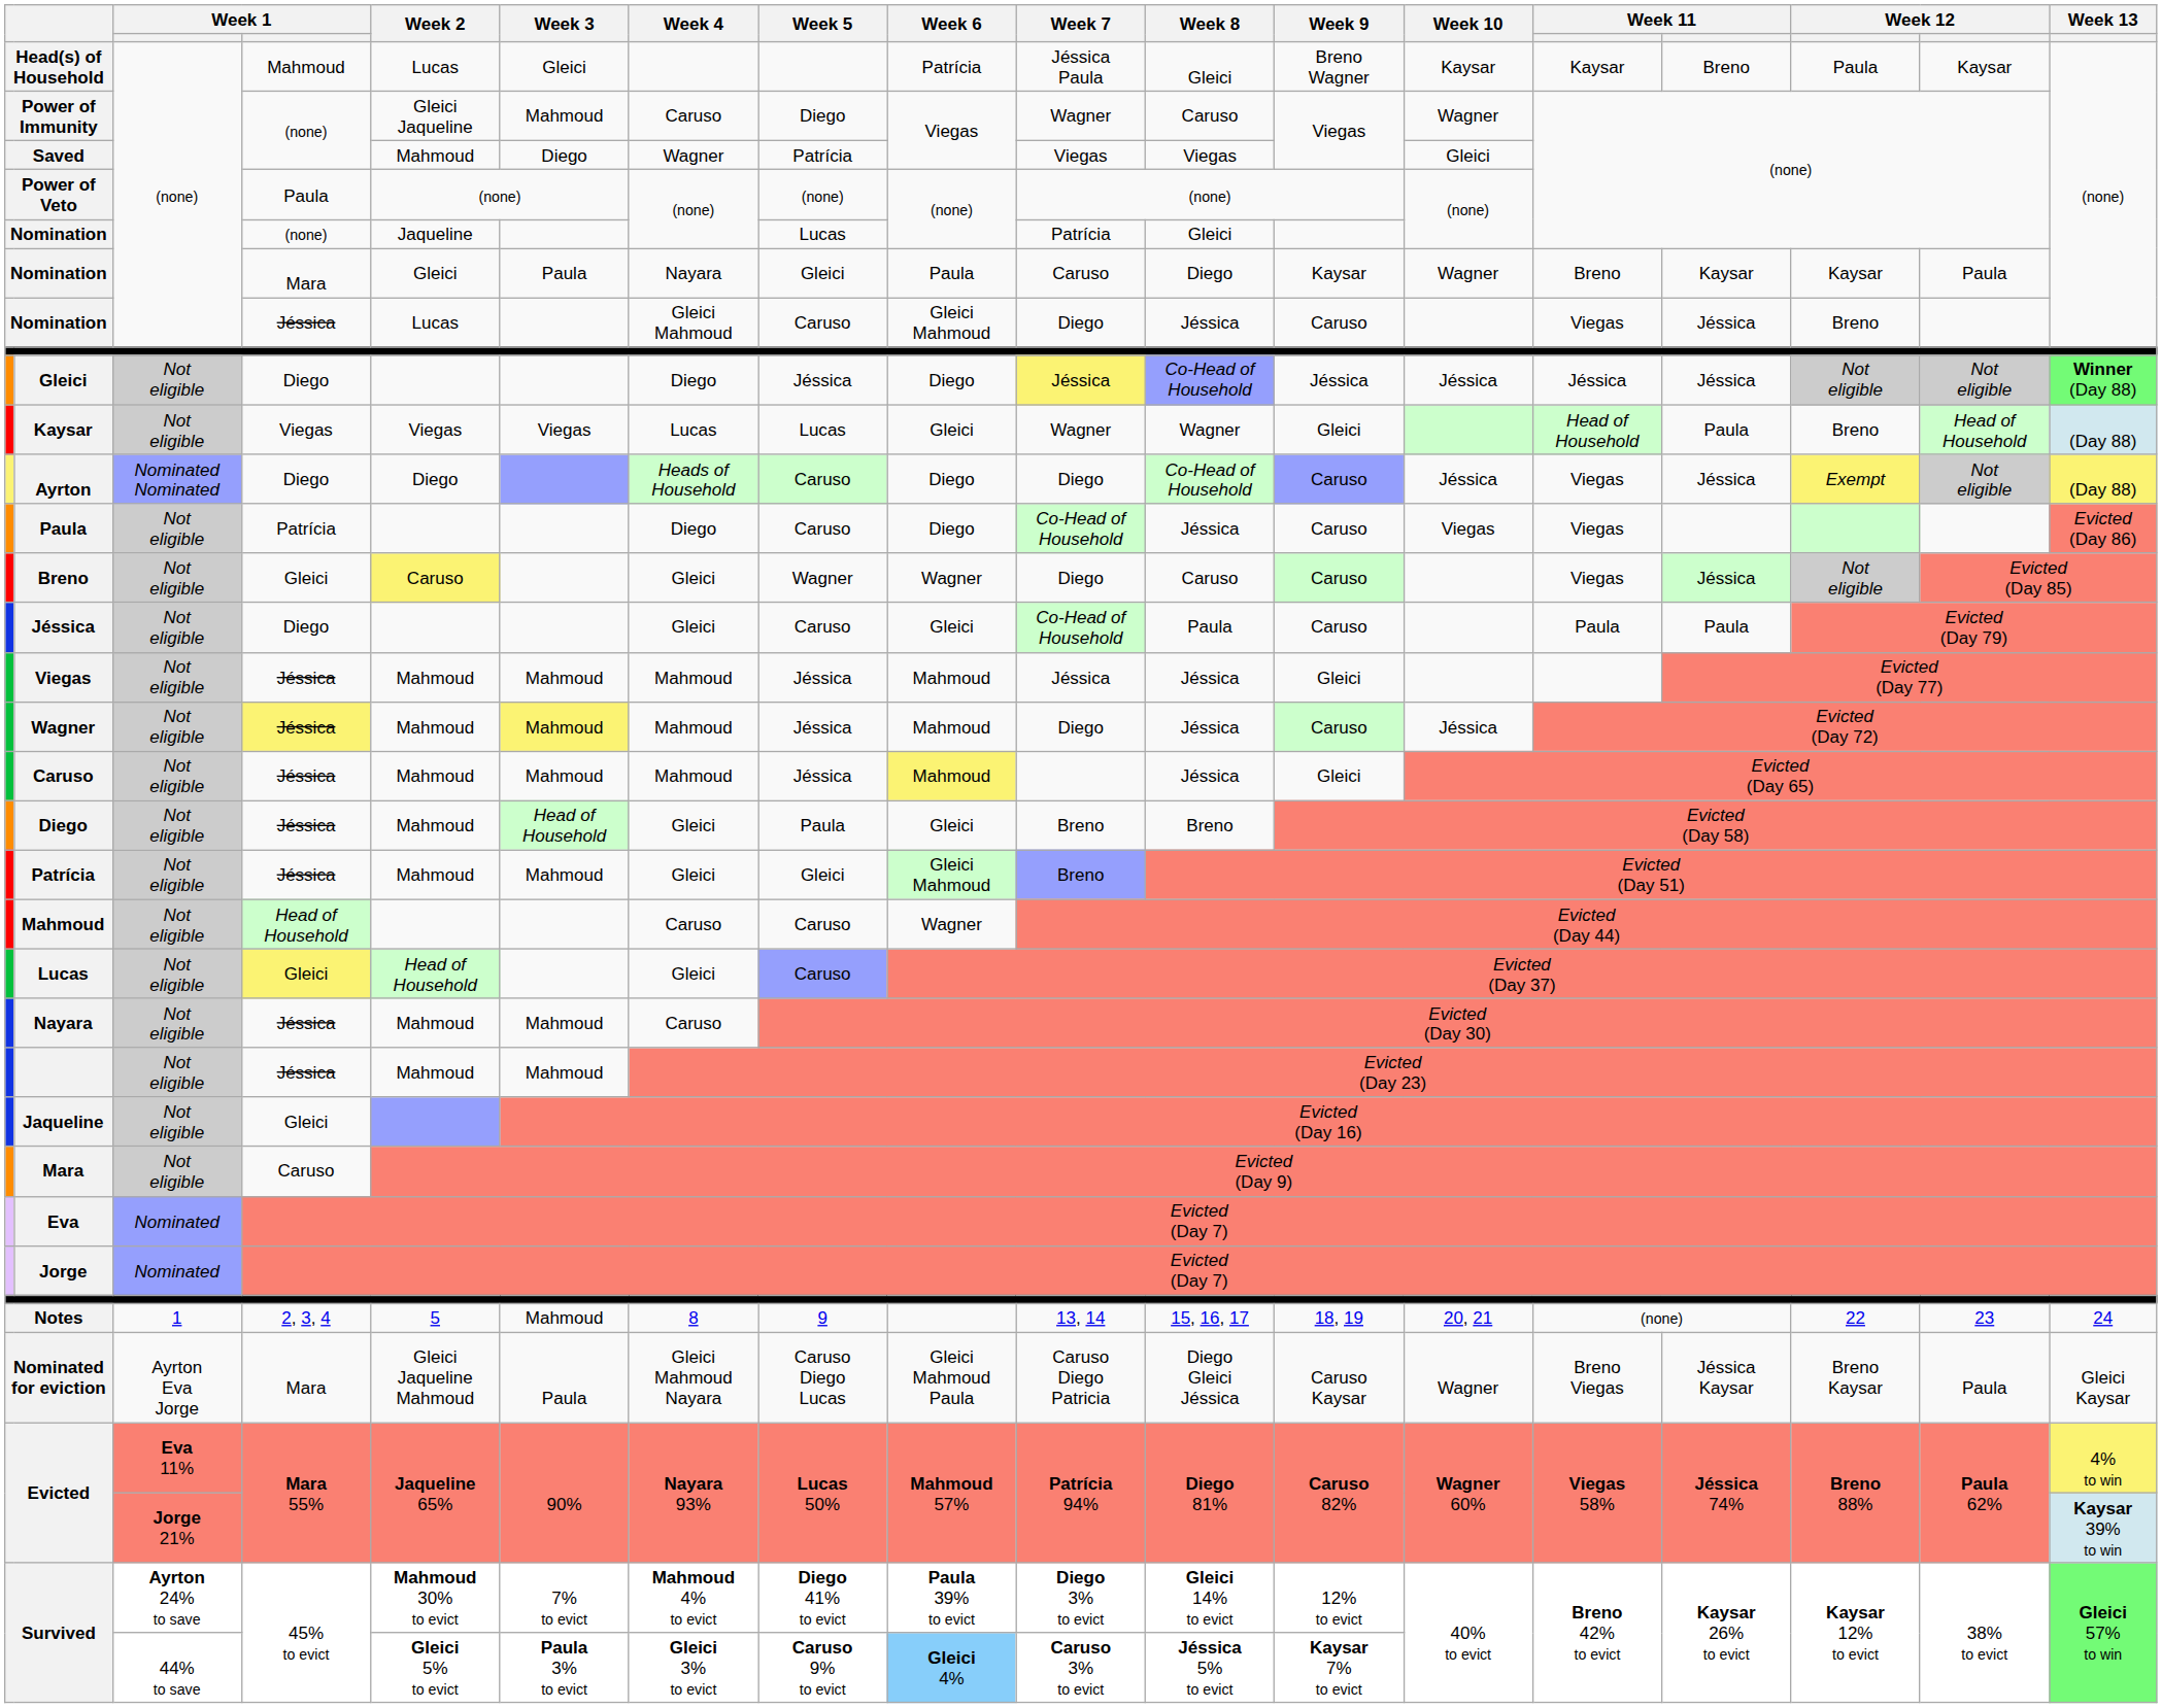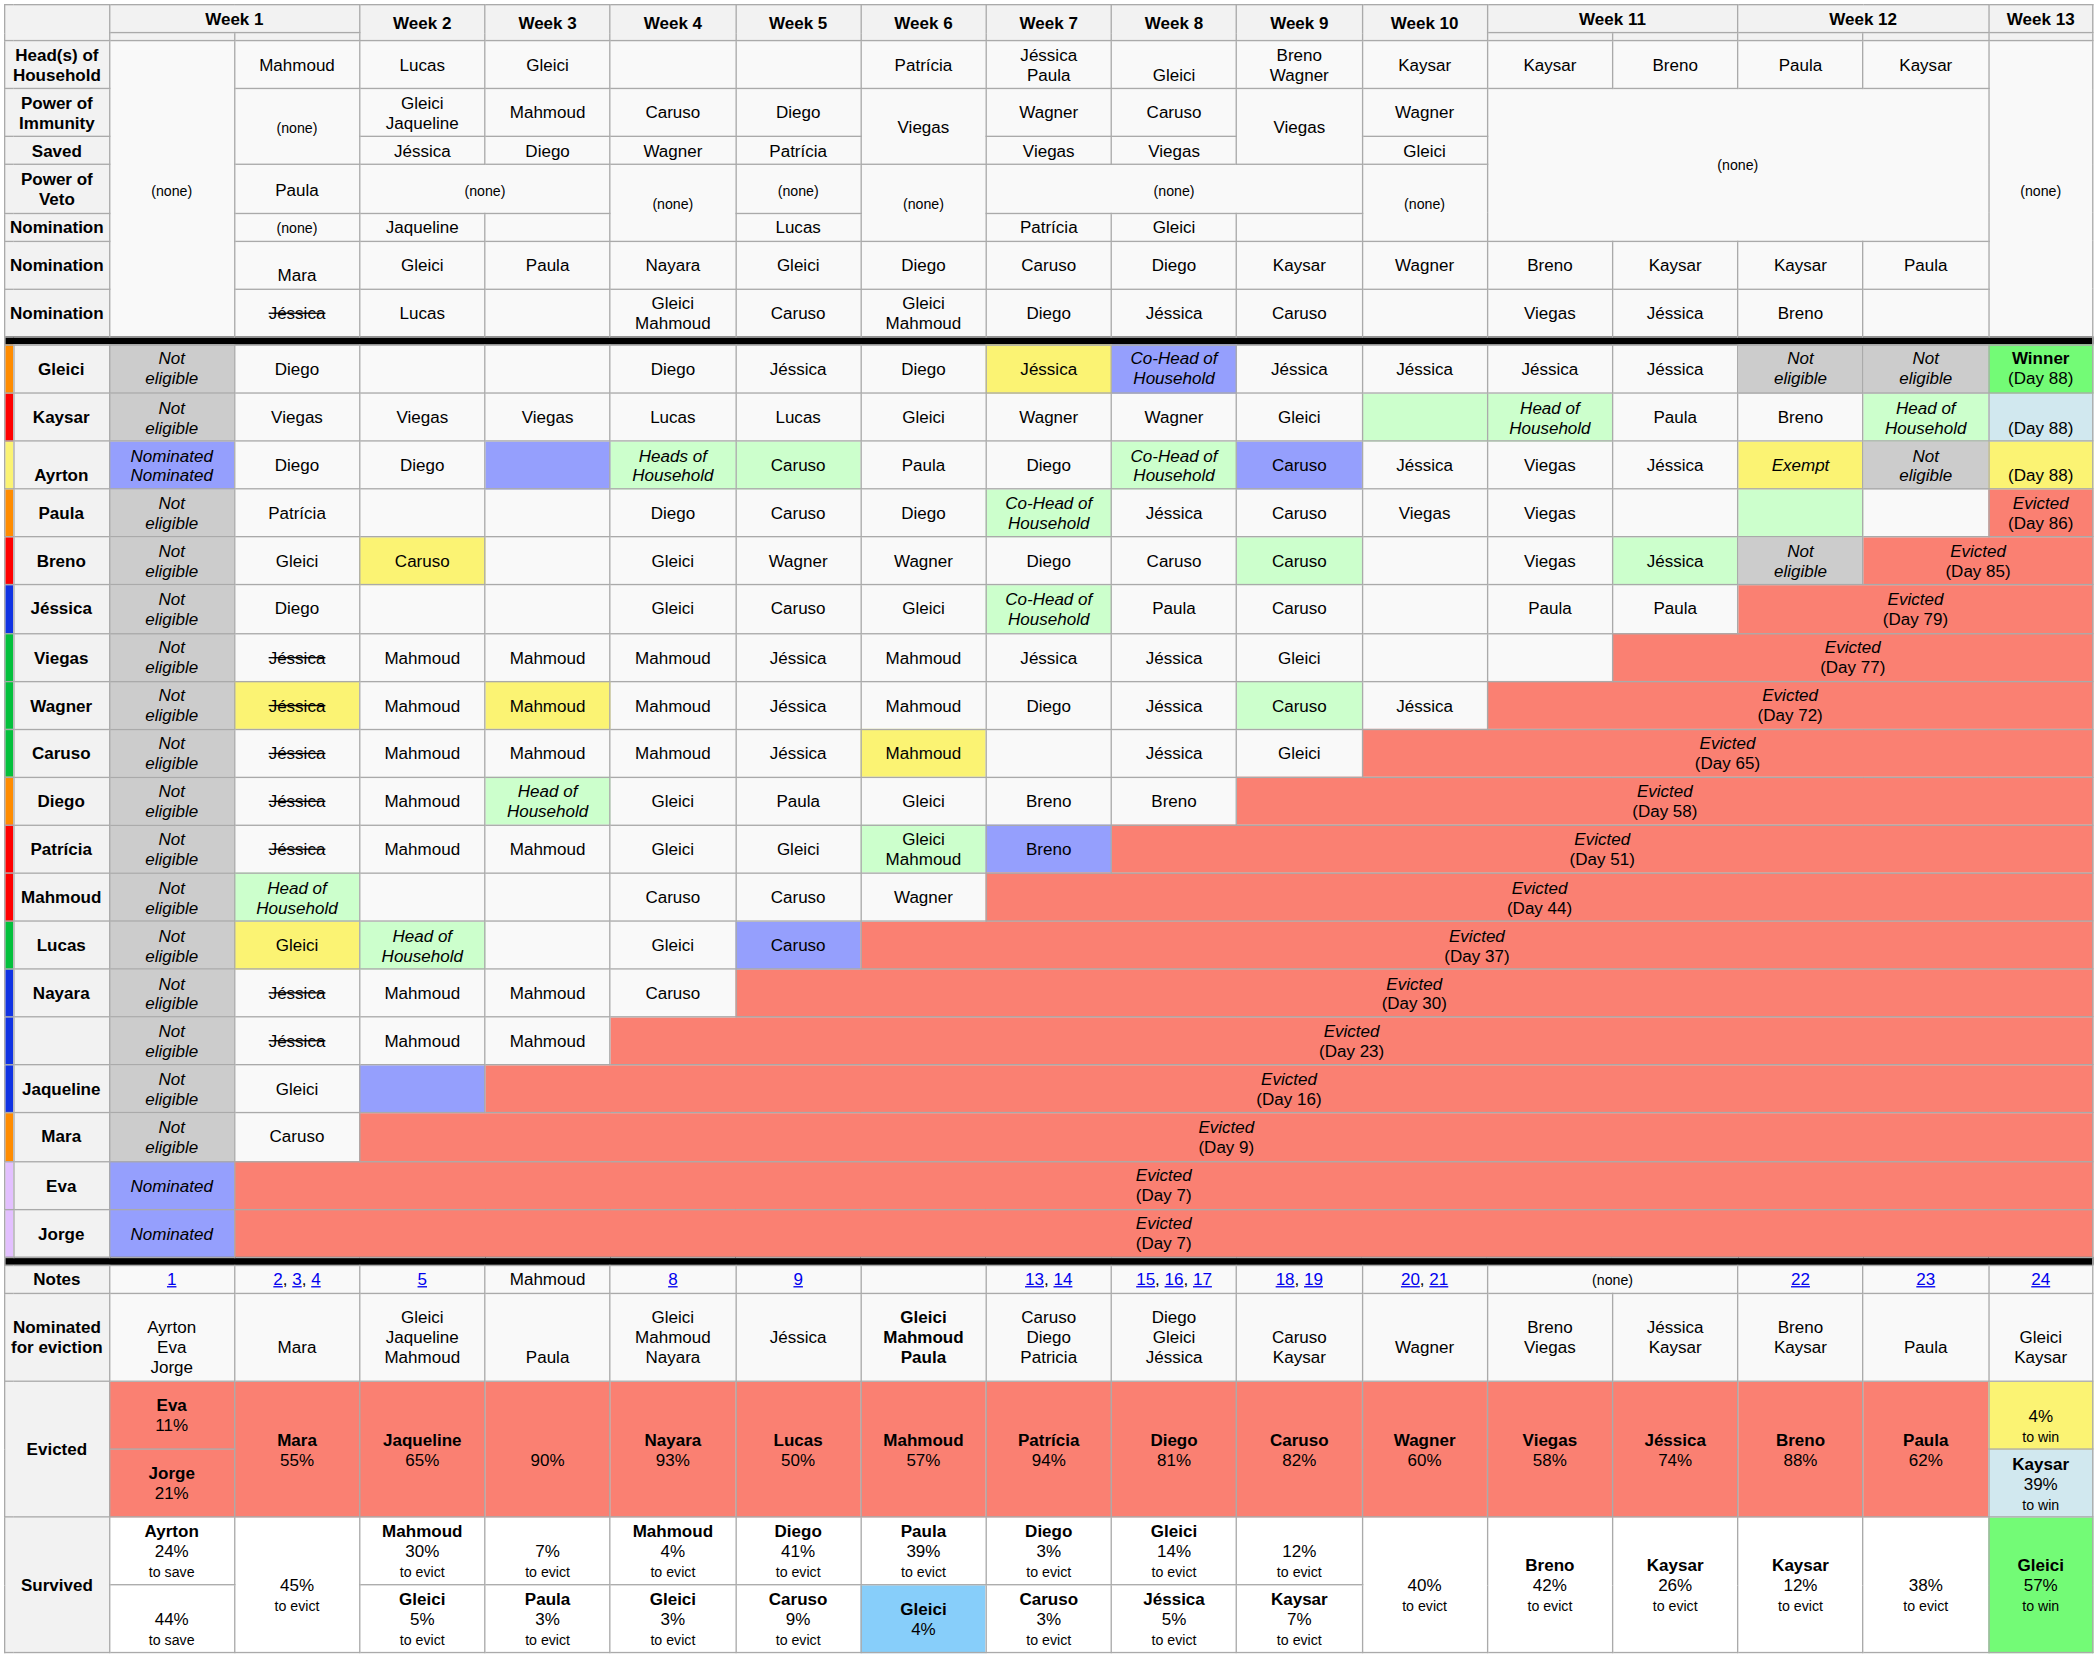Saved | Week 2: Mahmoud -> Jéssica
Nomination / Mara | Week 6: Paula -> Diego
Ayrton | Week 6: Diego -> Paula
Nominated for eviction | Week 5: Caruso Diego Lucas -> Jéssica
Nominated for eviction | Week 6: normal -> bold
